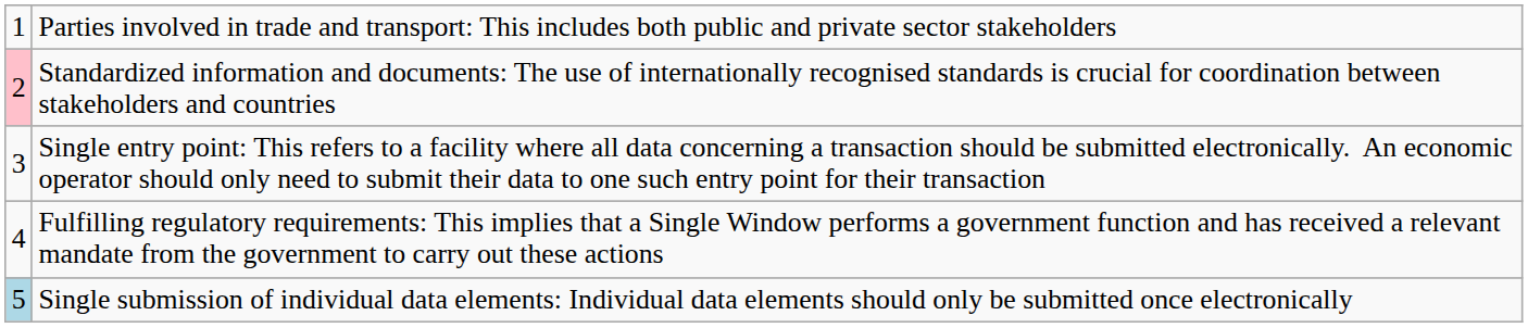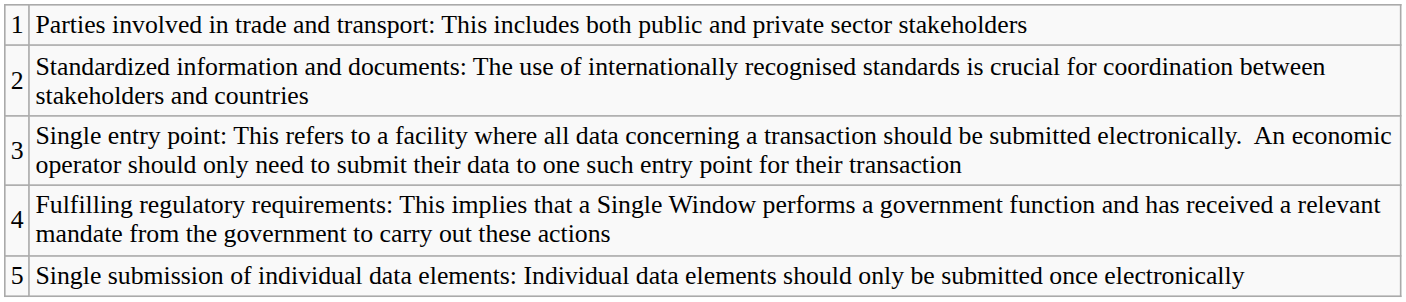row 2 | column 1: pink background -> no background
row 5 | column 1: lightblue background -> no background
